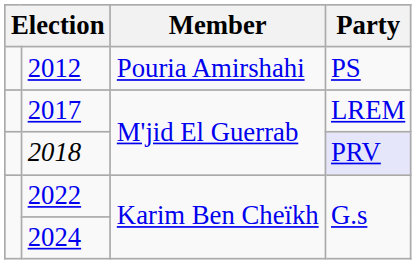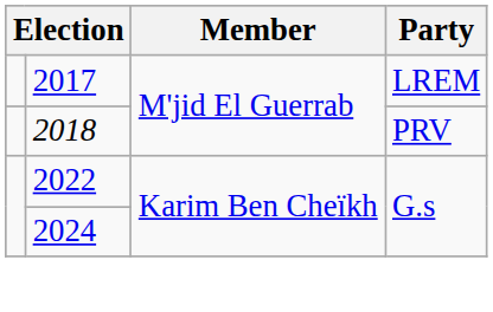- row: 2012 | Pouria Amirshahi | PS
2018 | Party: lavender background -> no background
